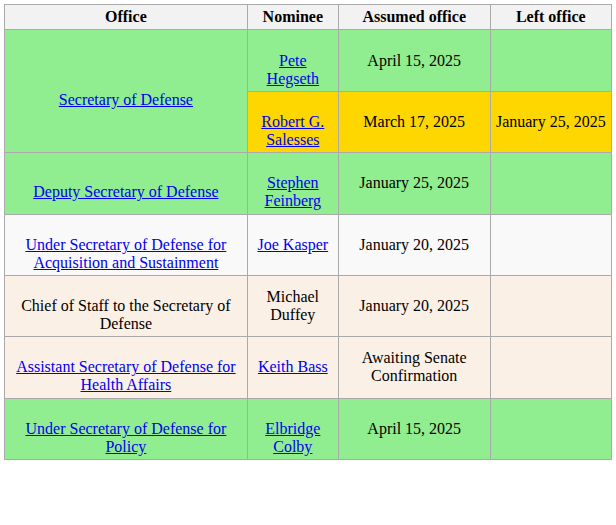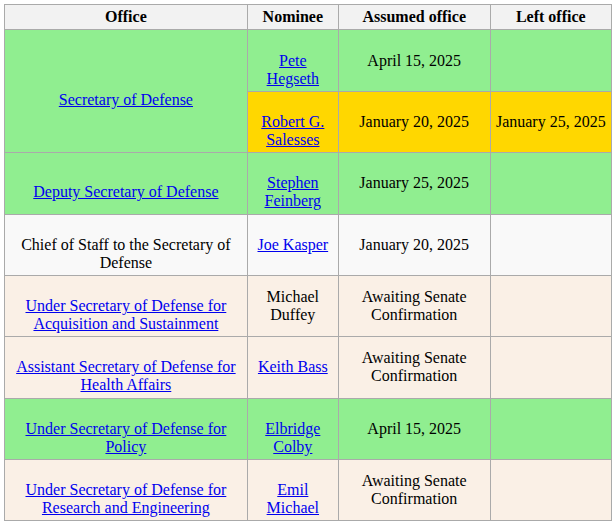Robert G. Salesses | Assumed office: March 17, 2025 -> January 20, 2025
Joe Kasper | Office: Under Secretary of Defense for Acquisition and Sustainment -> Chief of Staff to the Secretary of Defense
Michael Duffey | Office: Chief of Staff to the Secretary of Defense -> Under Secretary of Defense for Acquisition and Sustainment
Michael Duffey | Assumed office: January 20, 2025 -> Awaiting Senate Confirmation
+ row: Under Secretary of Defense for Research and Engineering | Emil Michael | Awaiting Senate Confirmation
